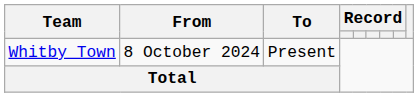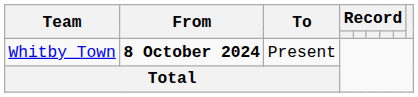Whitby Town | From: normal -> bold
